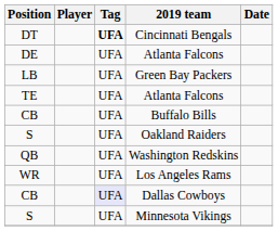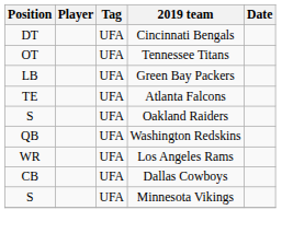Cincinnati Bengals | Tag: bold -> normal
- row: DE | UFA | Atlanta Falcons
+ row: OT | UFA | Tennessee Titans
- row: CB | UFA | Buffalo Bills
Dallas Cowboys | Tag: lavender background -> no background
